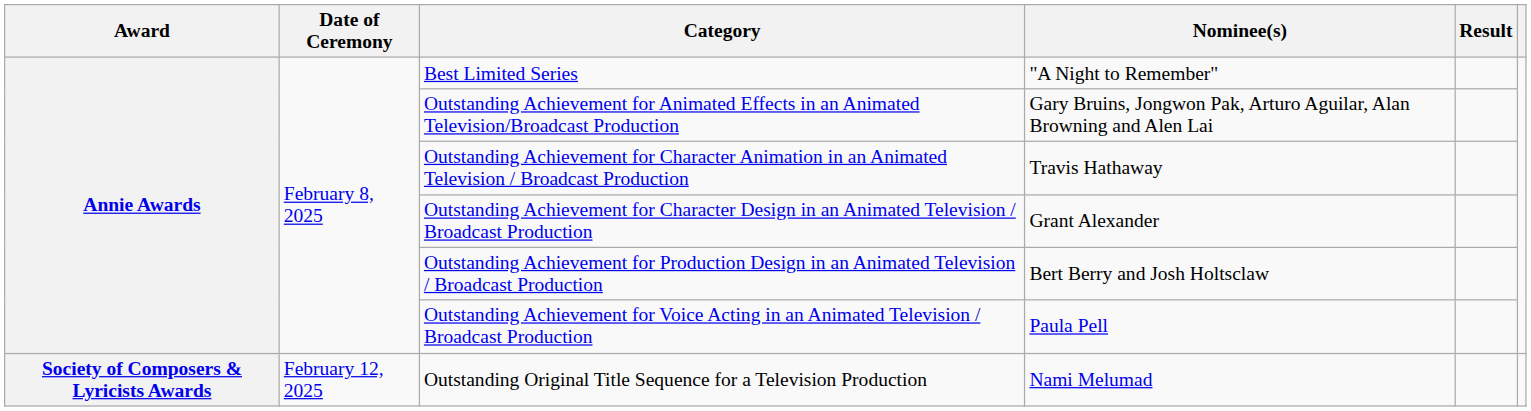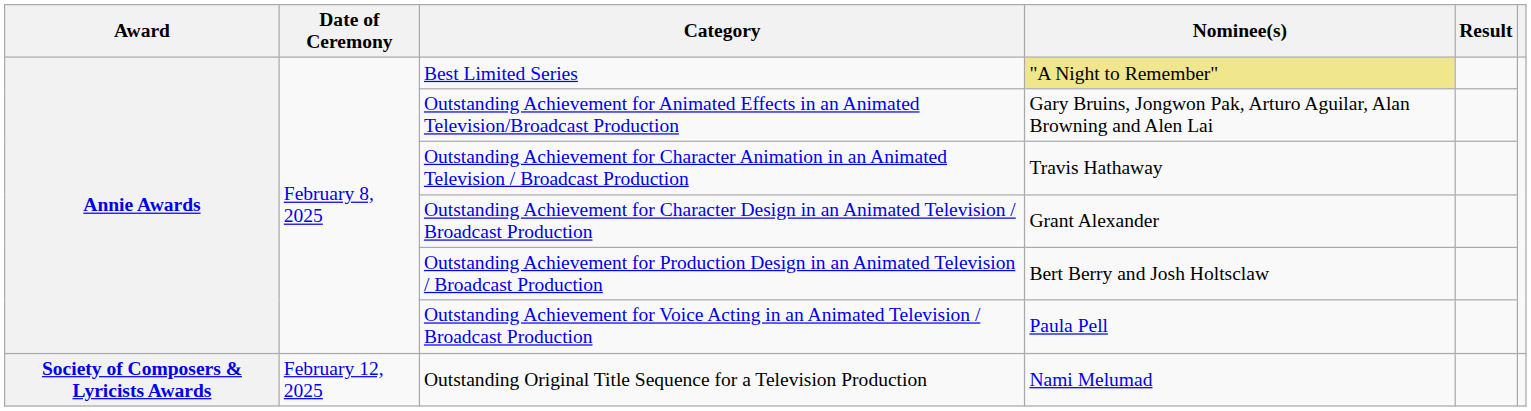Best Limited Series | Nominee(s): no background -> khaki background
